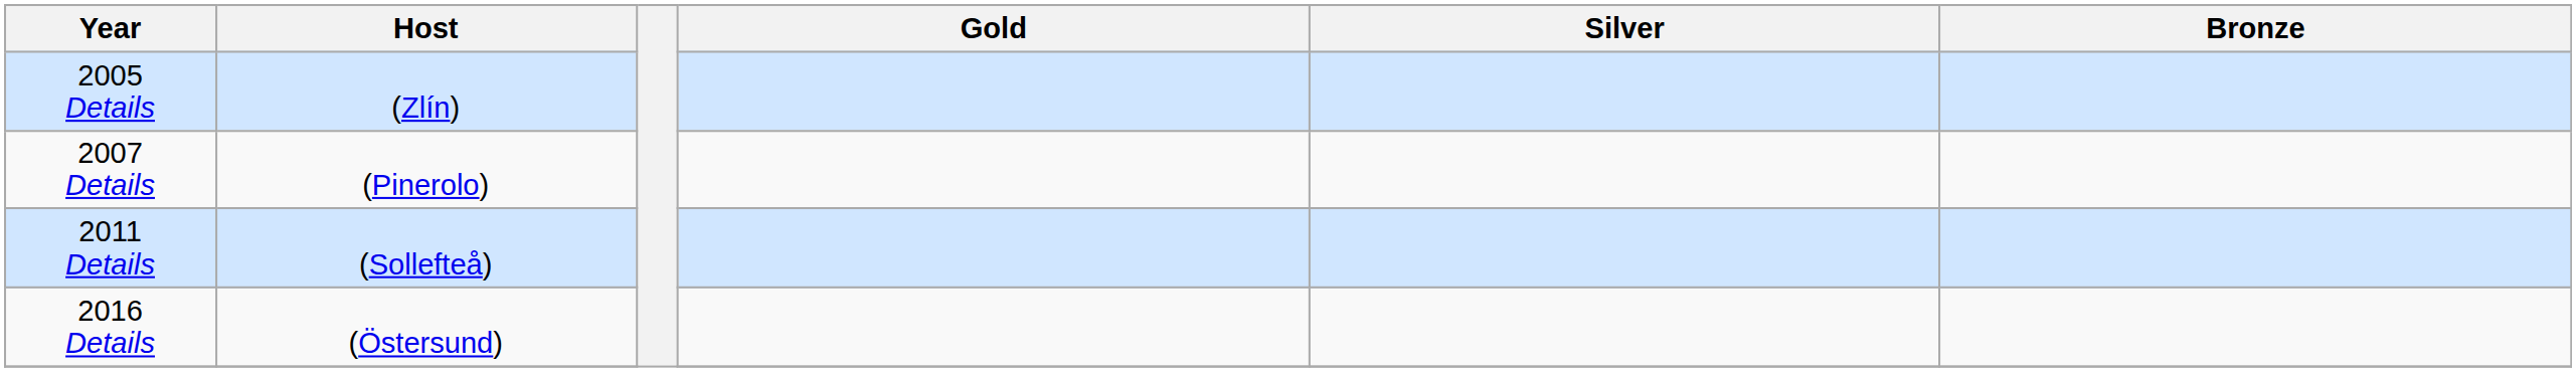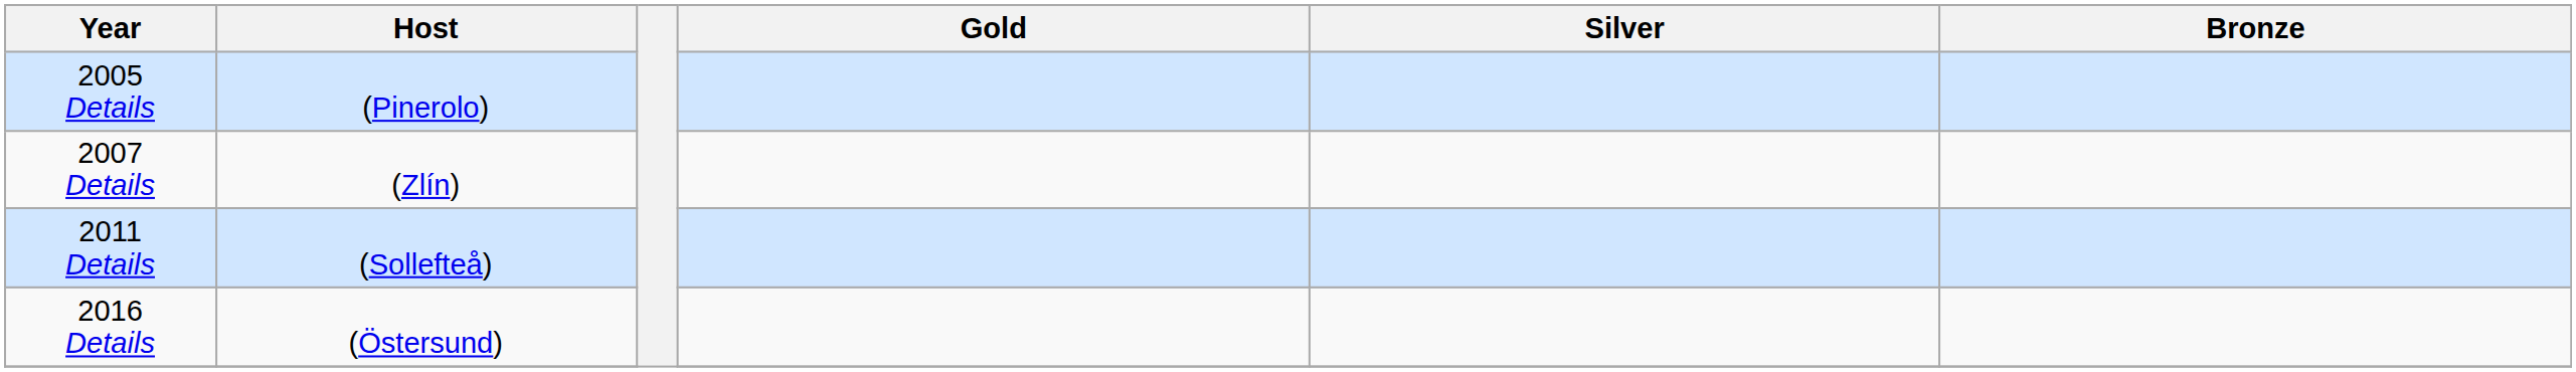2005 Details | Host: (Zlín) -> (Pinerolo)
2007 Details | Host: (Pinerolo) -> (Zlín)
